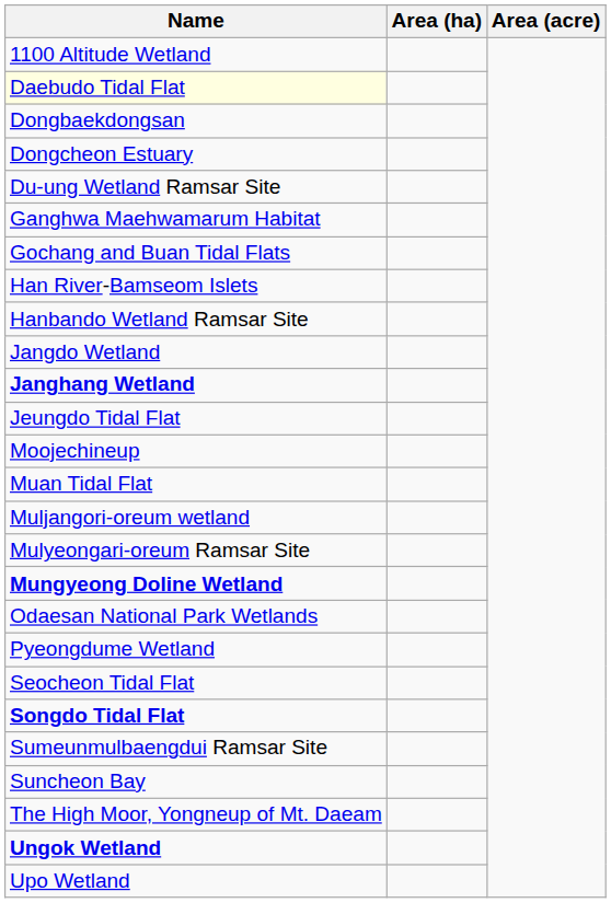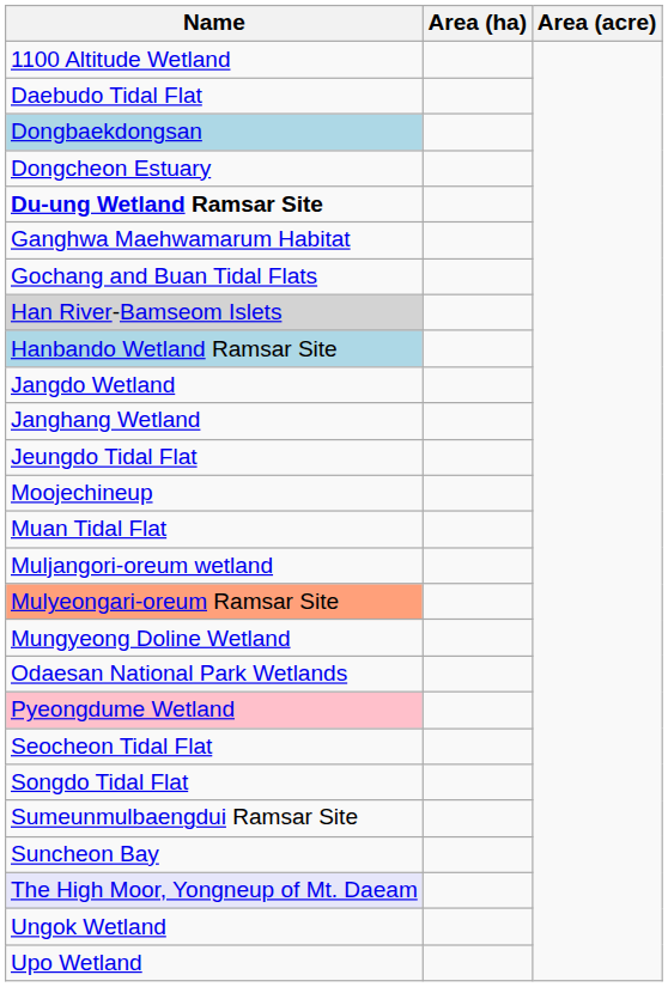Daebudo Tidal Flat | Name: lightyellow background -> no background
Dongbaekdongsan | Name: no background -> lightblue background
Du-ung Wetland Ramsar Site | Name: normal -> bold
Han River-Bamseom Islets | Name: no background -> lightgrey background
Hanbando Wetland Ramsar Site | Name: no background -> lightblue background
Janghang Wetland | Name: bold -> normal
Mulyeongari-oreum Ramsar Site | Name: no background -> lightsalmon background
Mungyeong Doline Wetland | Name: bold -> normal
Pyeongdume Wetland | Name: no background -> pink background
Songdo Tidal Flat | Name: bold -> normal
The High Moor, Yongneup of Mt. Daeam | Name: no background -> lavender background
Ungok Wetland | Name: bold -> normal
